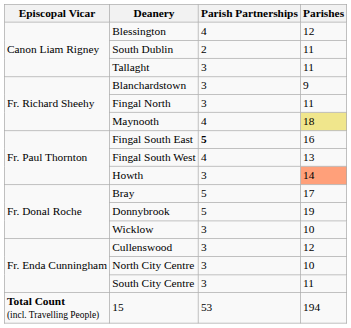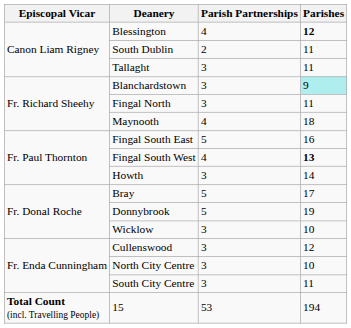Blessington | Parishes: normal -> bold
Blanchardstown | Parishes: no background -> paleturquoise background
Maynooth | Parishes: khaki background -> no background
Fingal South East | Parish Partnerships: bold -> normal
Fingal South West | Parishes: normal -> bold
Howth | Parishes: lightsalmon background -> no background
